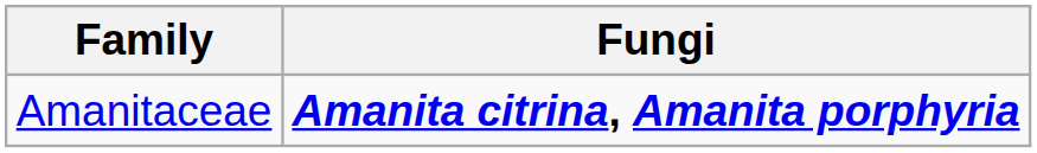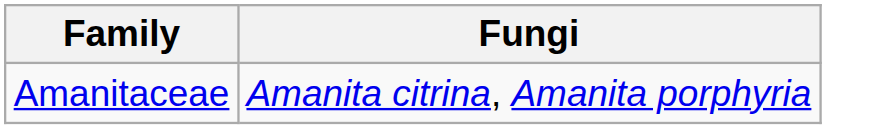Amanitaceae | Fungi: bold -> normal
